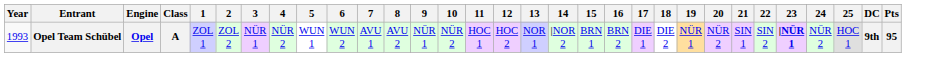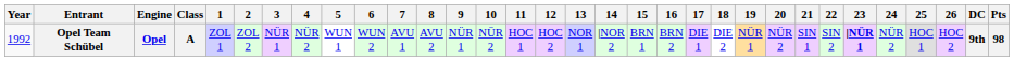+ column: 26 | HOC 2
Opel Team Schübel | Year: 1993 -> 1992
Opel Team Schübel | Pts: 95 -> 98
